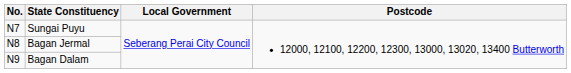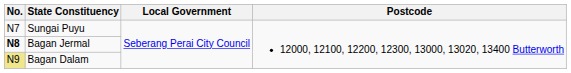Bagan Jermal | No.: normal -> bold
Bagan Dalam | No.: no background -> khaki background
